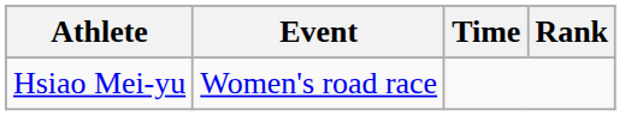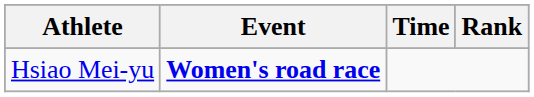Hsiao Mei-yu | Event: normal -> bold
